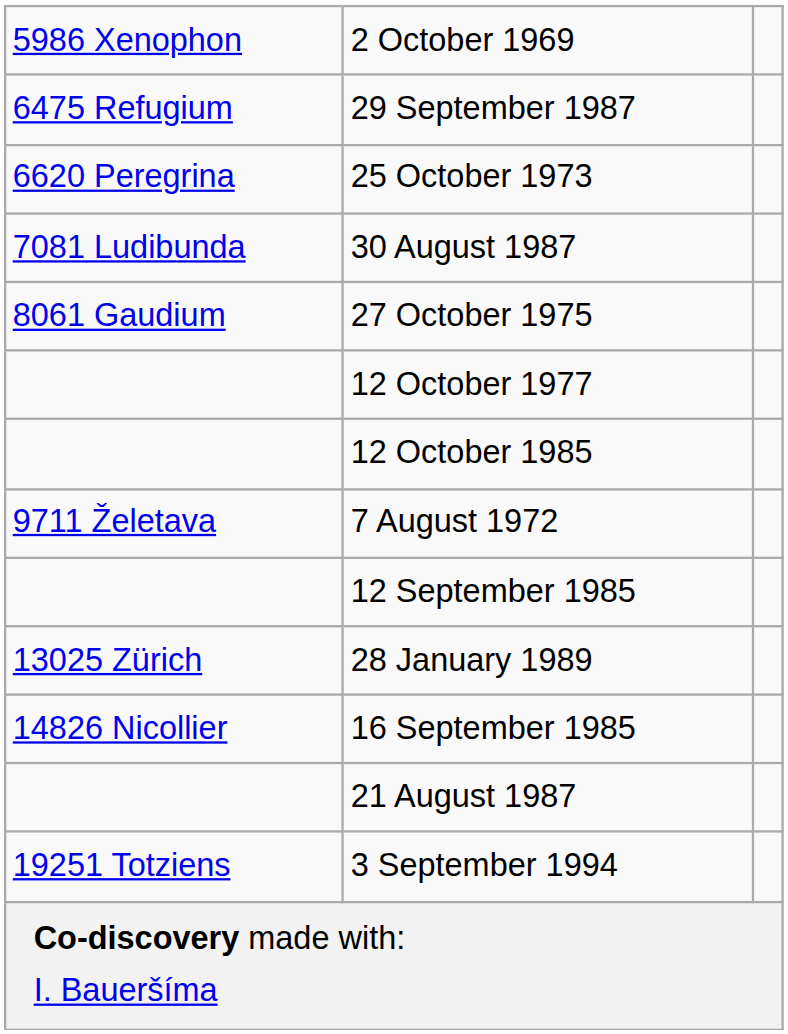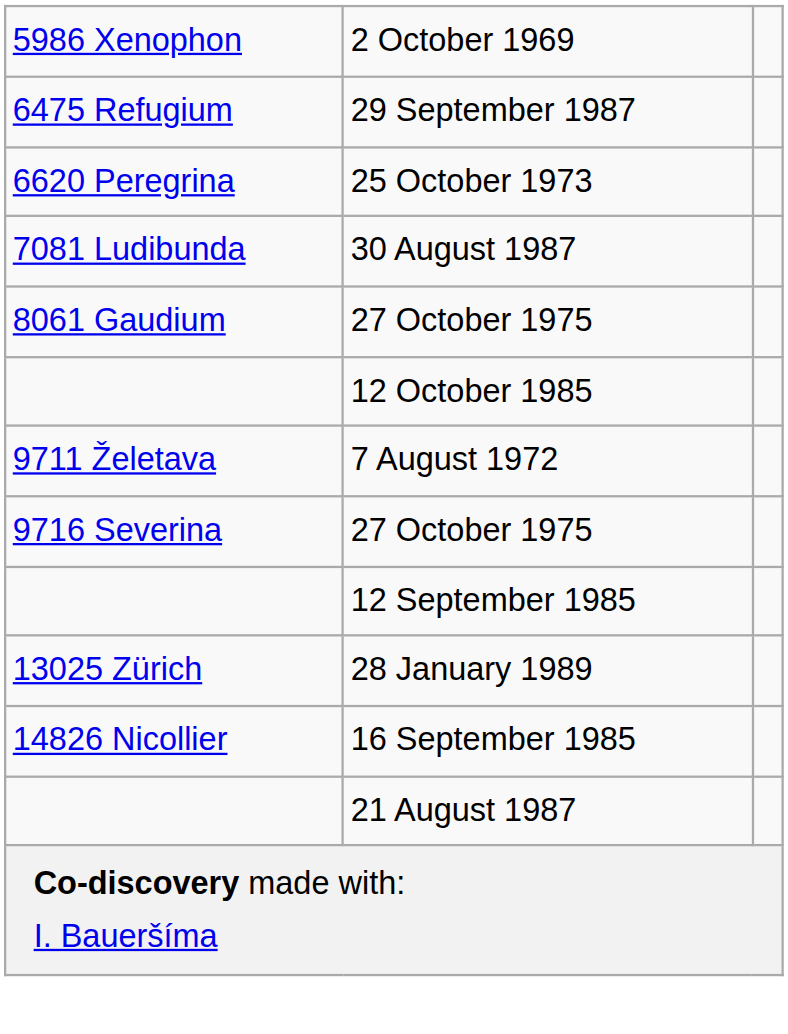- row: 12 October 1977
+ row: 9716 Severina | 27 October 1975
- row: 19251 Totziens | 3 September 1994
